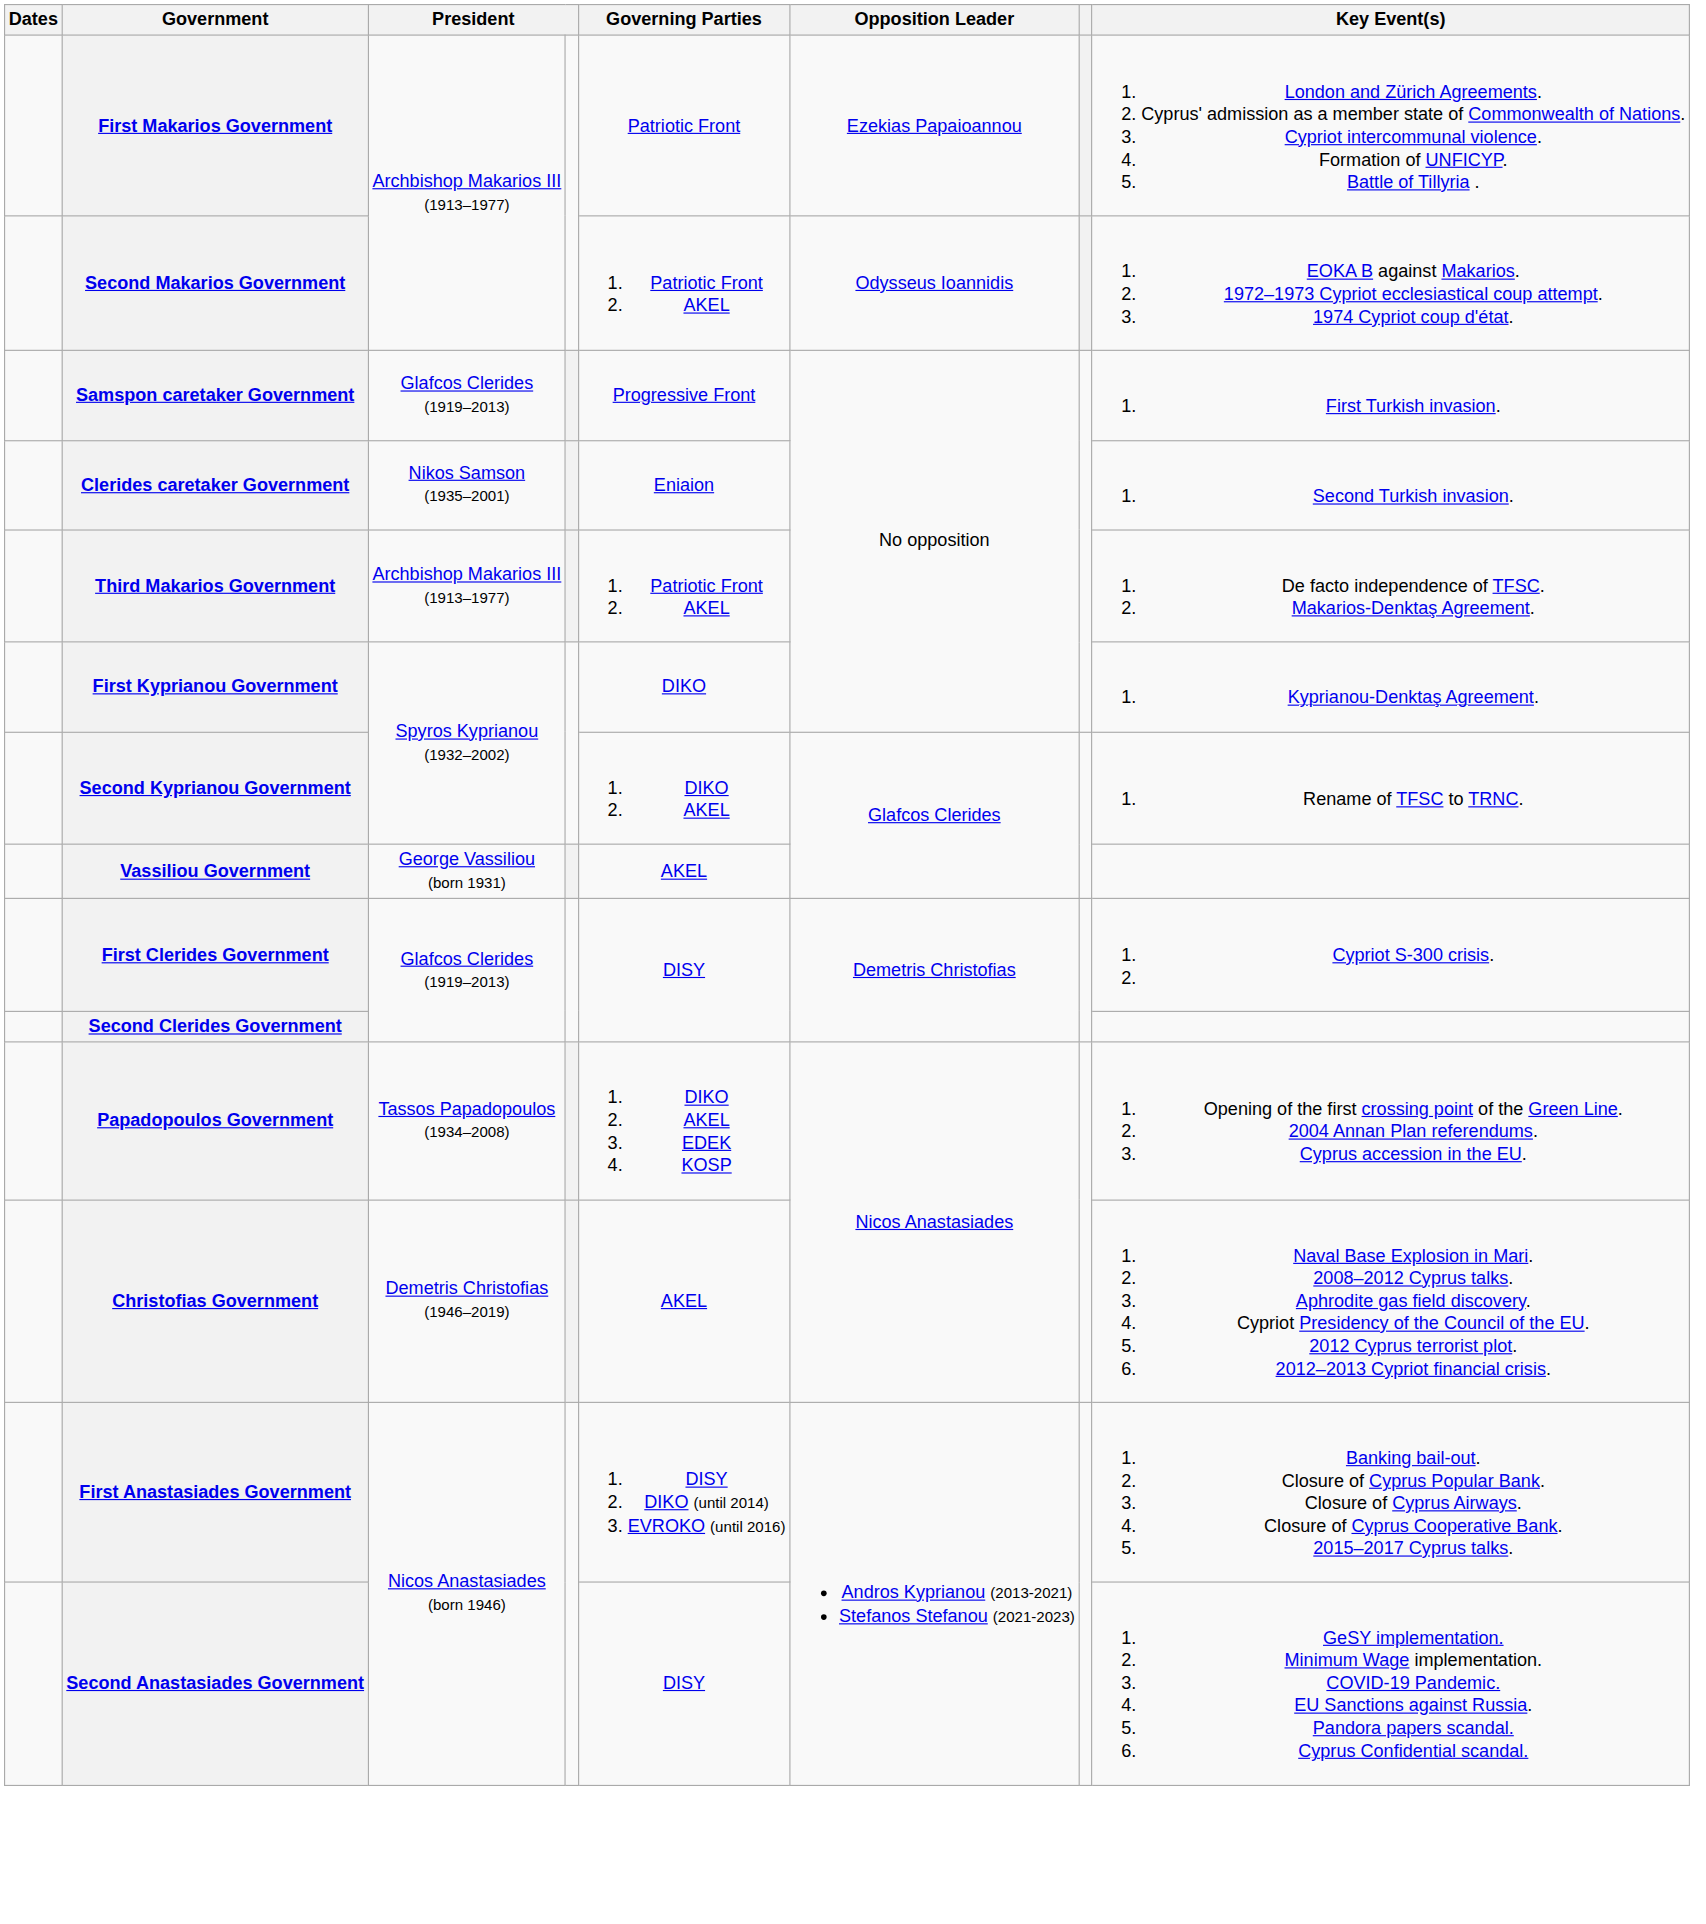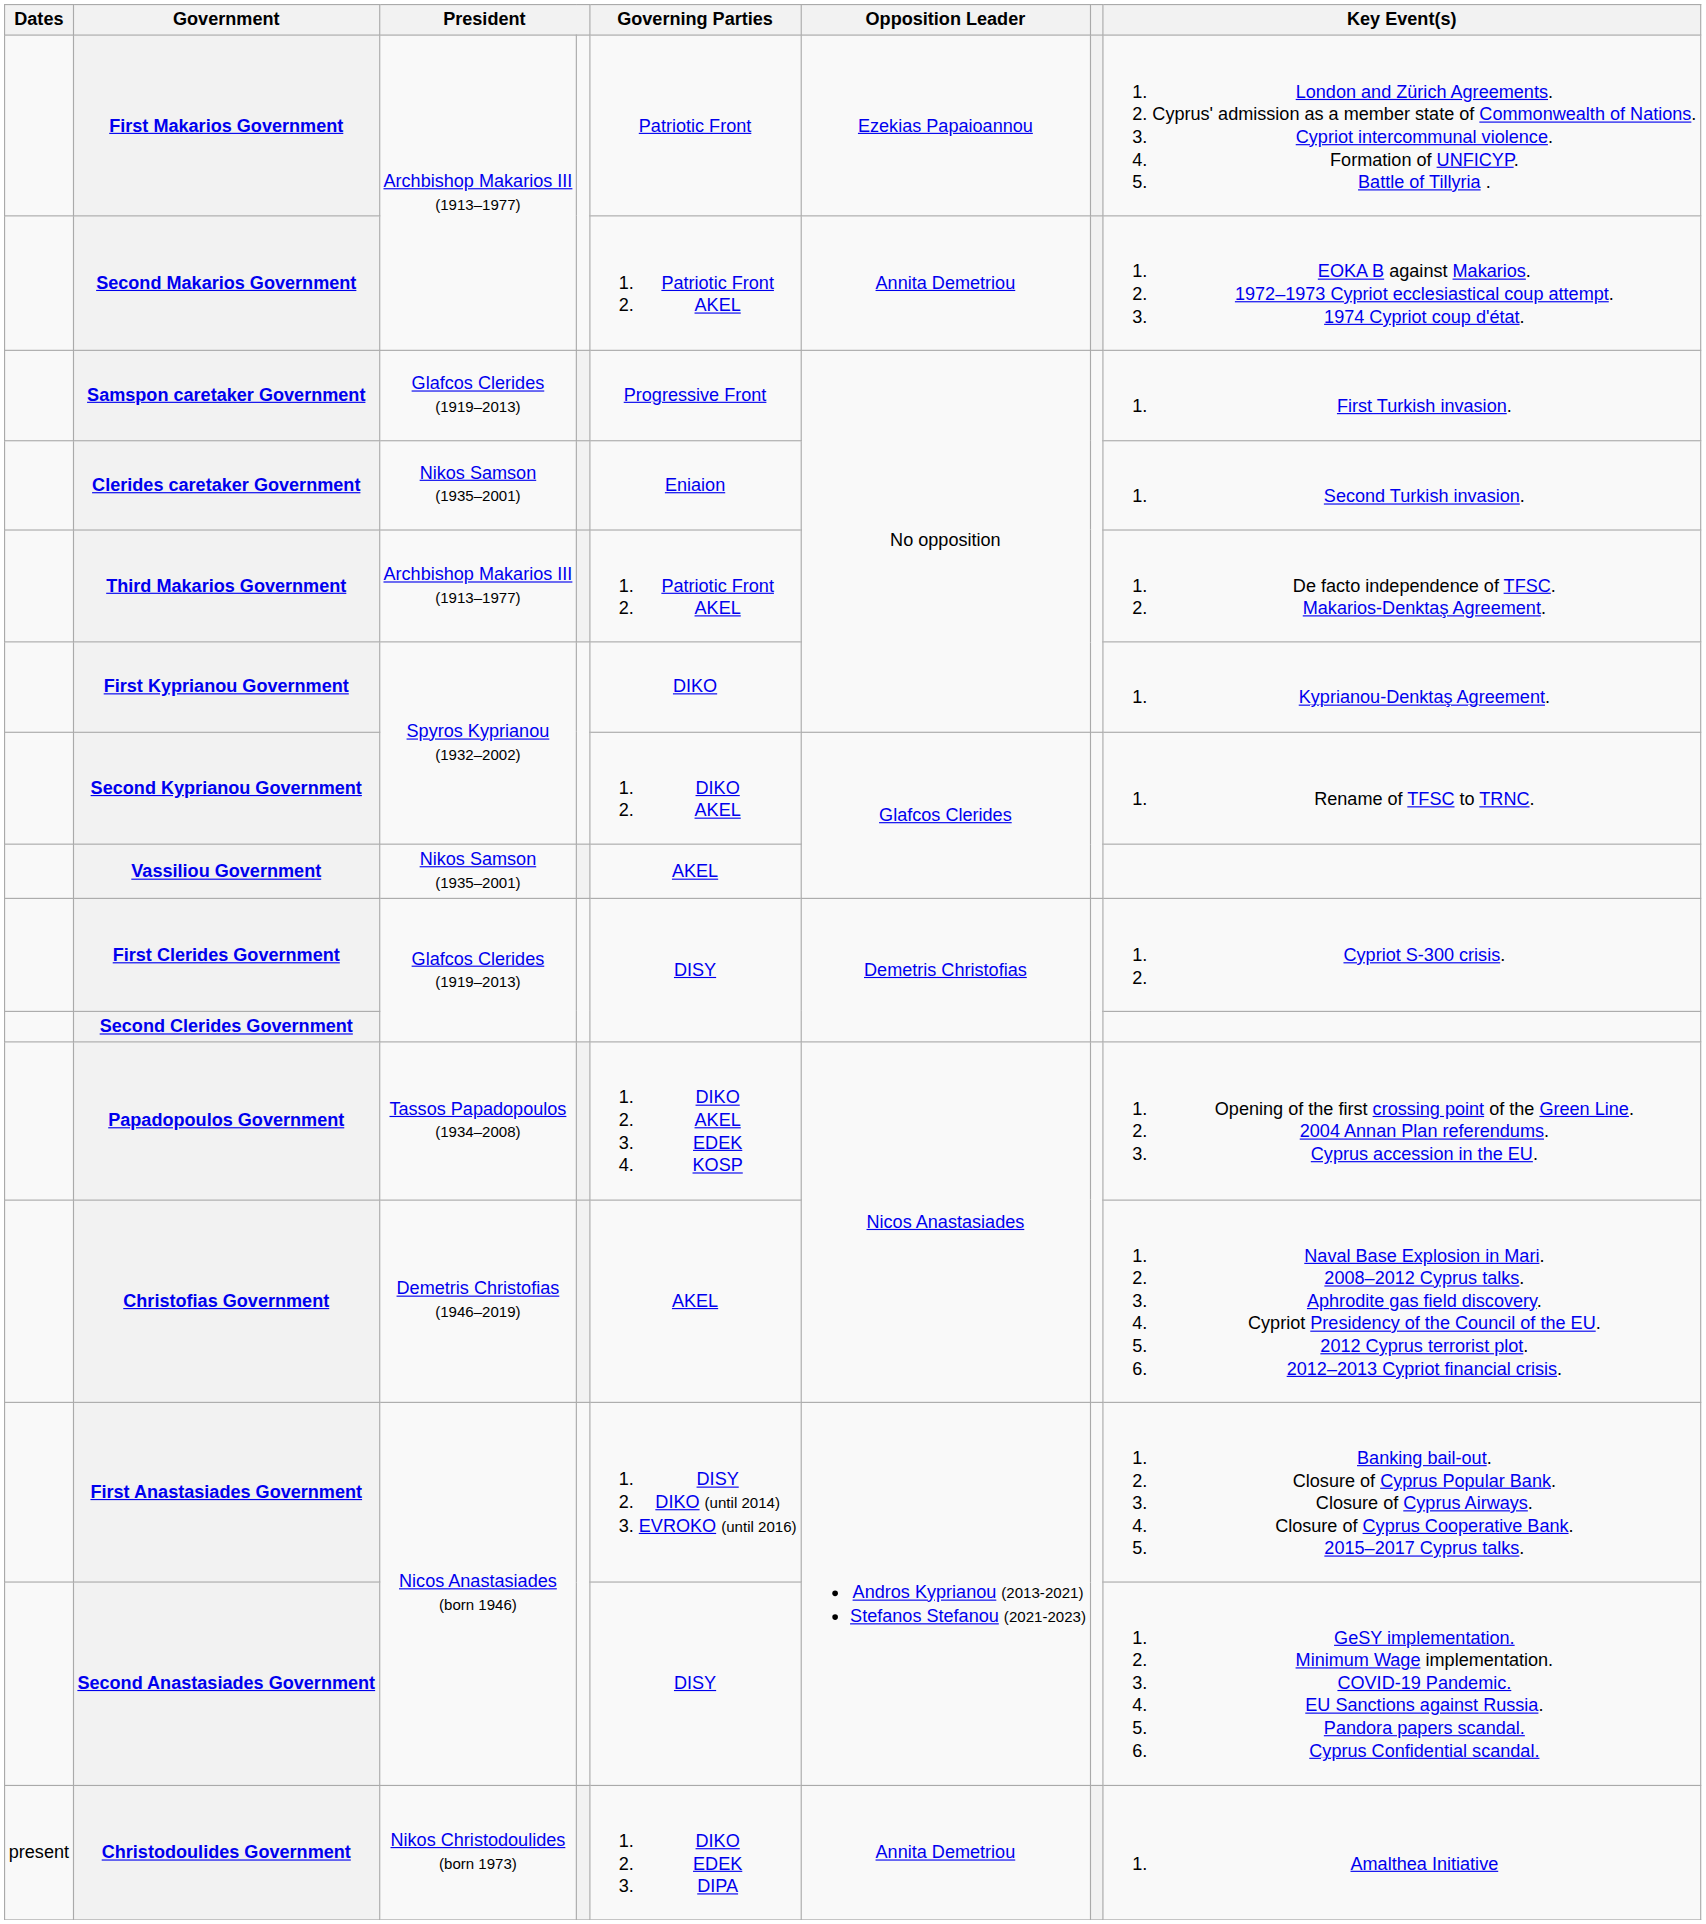Second Makarios Government | Opposition Leader: Odysseus Ioannidis -> Annita Demetriou
Vassiliou Government | column 3: George Vassiliou (born 1931) -> Nikos Samson (1935–2001)
+ row: present | Christodoulides Government | Nikos Christodoulides (born 1973) | DIKO EDEK DIPA | Annita Demetriou | Amalthea Initiative
